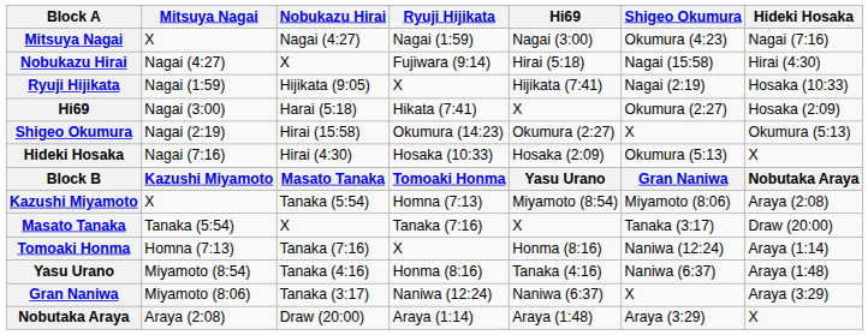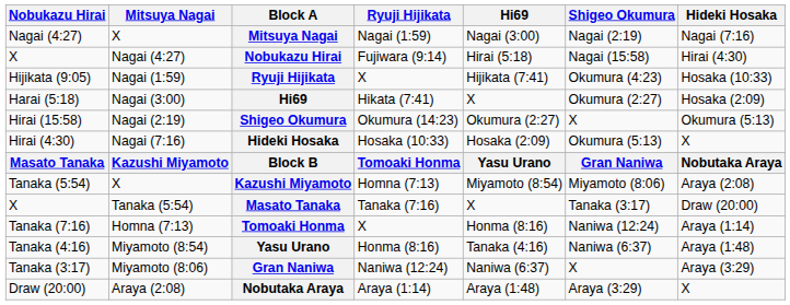columns swapped: Block A <-> Nobukazu Hirai
row 2 | Shigeo Okumura: Okumura (4:23) -> Nagai (2:19)
row 4 | Shigeo Okumura: Nagai (2:19) -> Okumura (4:23)
